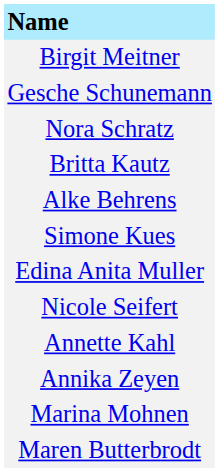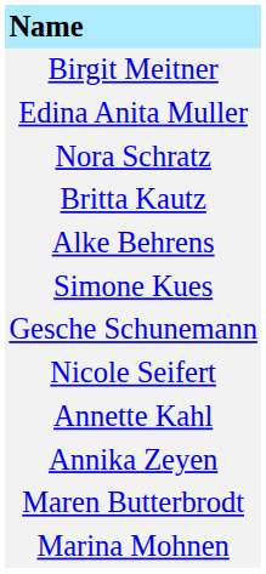row 3 | column 1: Gesche Schunemann -> Edina Anita Muller
row 8 | column 1: Edina Anita Muller -> Gesche Schunemann
row 12 | column 1: Marina Mohnen -> Maren Butterbrodt
row 13 | column 1: Maren Butterbrodt -> Marina Mohnen
